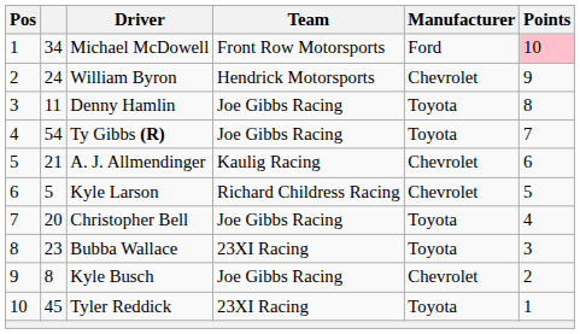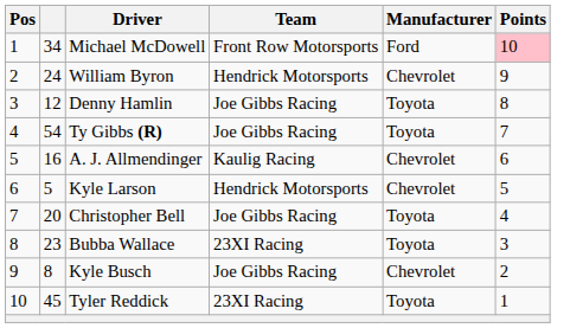Denny Hamlin | column 2: 11 -> 12
A. J. Allmendinger | column 2: 21 -> 16
Kyle Larson | Team: Richard Childress Racing -> Hendrick Motorsports
